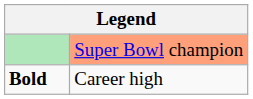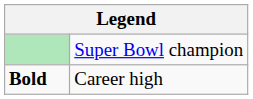row 2 | column 2: lightsalmon background -> no background
